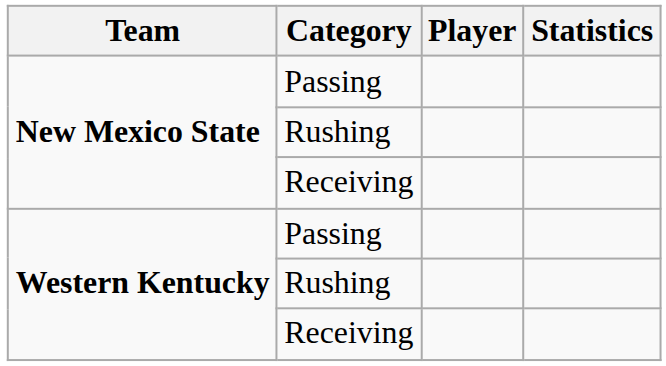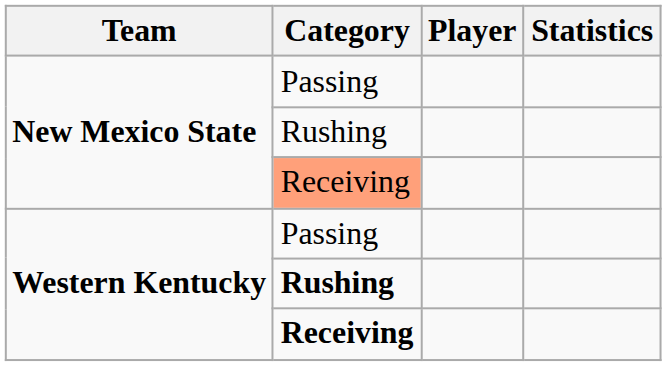New Mexico State / Receiving | Category: no background -> lightsalmon background
Western Kentucky / Rushing | Category: normal -> bold
Western Kentucky / Receiving | Category: normal -> bold
